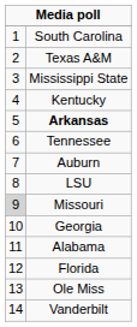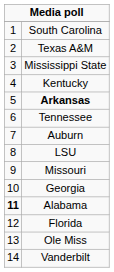Missouri | column 1: lightgrey background -> no background
Alabama | column 1: normal -> bold
